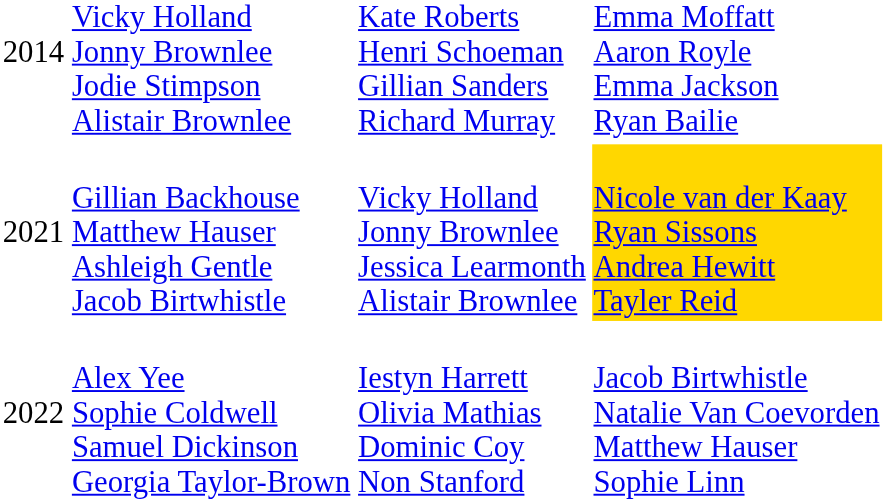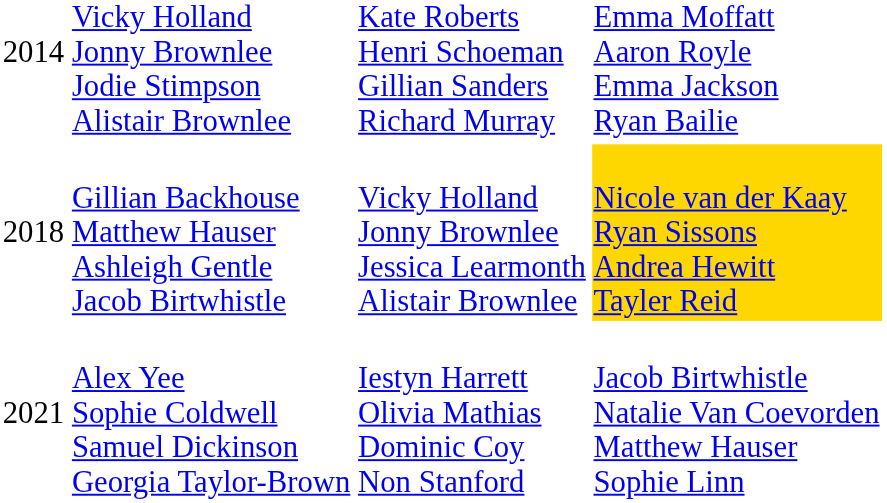row 2 | column 1: 2021 -> 2018
row 3 | column 1: 2022 -> 2021
